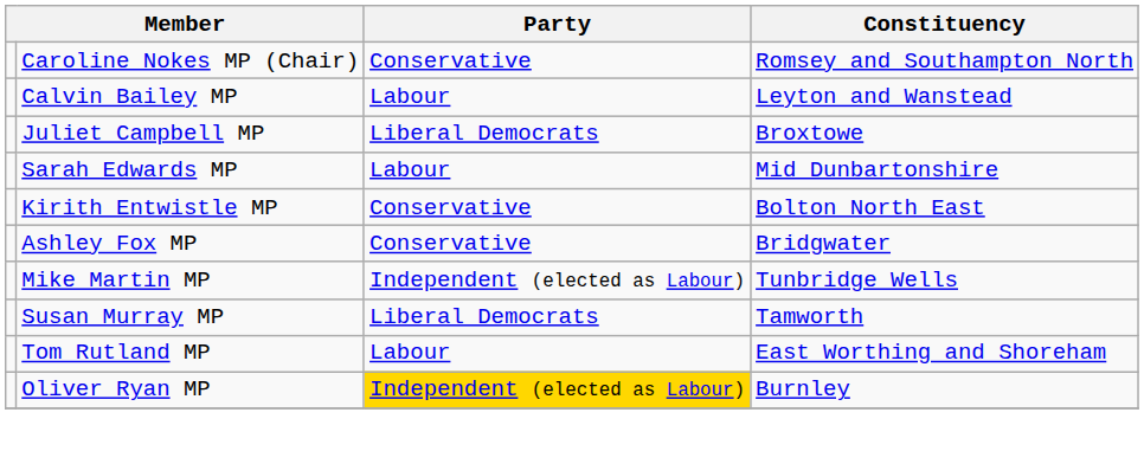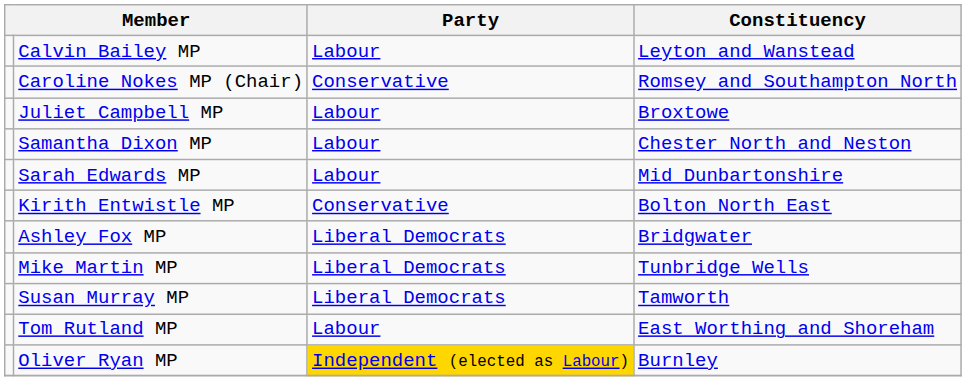rows swapped: Caroline Nokes MP (Chair) <-> Calvin Bailey MP
Juliet Campbell MP | Party: Liberal Democrats -> Labour
+ row: Samantha Dixon MP | Labour | Chester North and Neston
Ashley Fox MP | Party: Conservative -> Liberal Democrats
Mike Martin MP | Party: Independent (elected as Labour) -> Liberal Democrats
